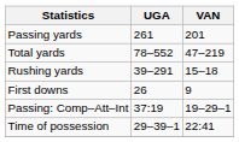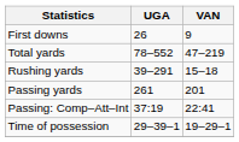rows swapped: First downs <-> Passing yards
Passing: Comp–Att–Int | VAN: 19–29–1 -> 22:41
Time of possession | VAN: 22:41 -> 19–29–1
